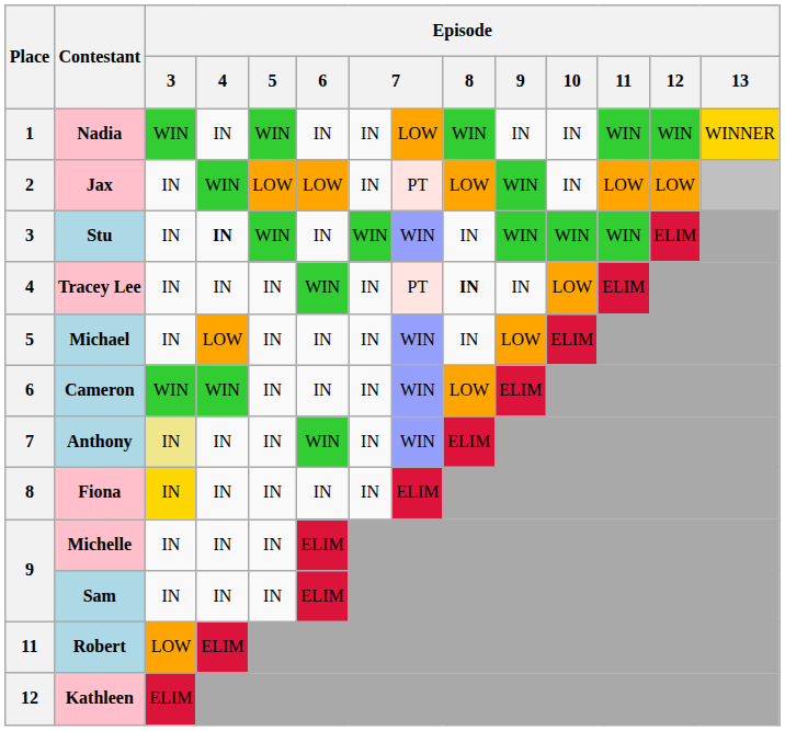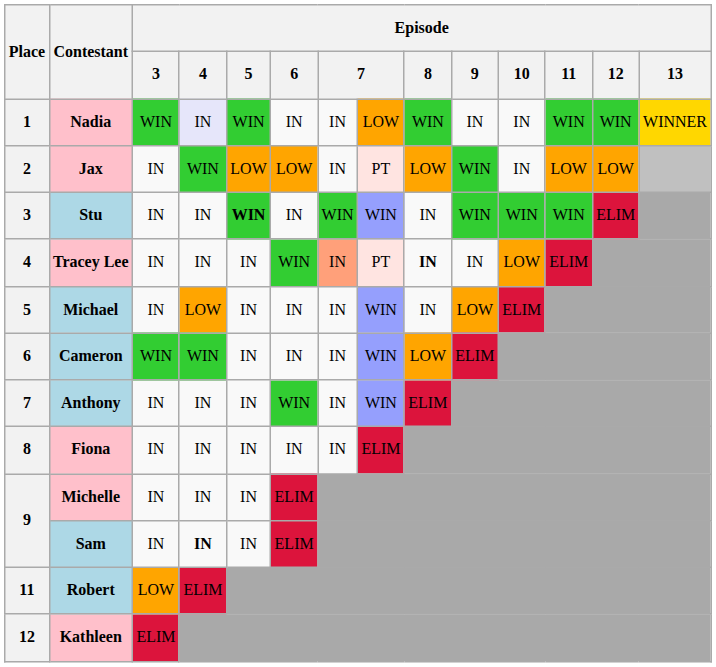Nadia | Episode / 4: no background -> lavender background
Stu | Episode / 4: bold -> normal
Stu | Episode / 5: normal -> bold
Tracey Lee | column 7: no background -> lightsalmon background
Anthony | Episode / 3: khaki background -> no background
Fiona | Episode / 3: gold background -> no background
Sam | Episode / 4: normal -> bold
